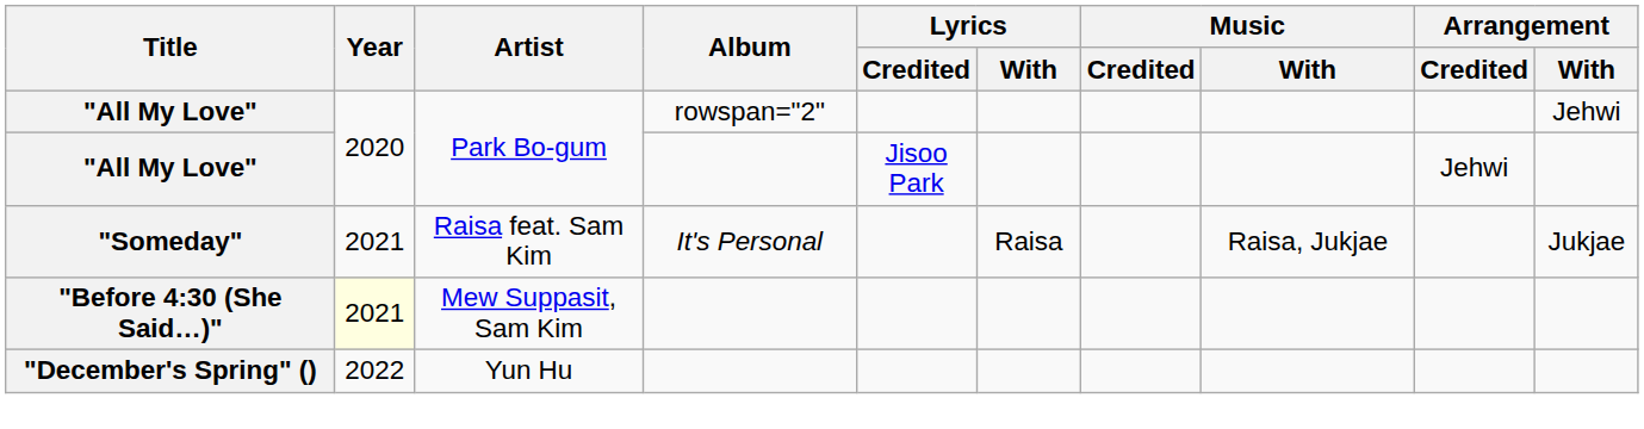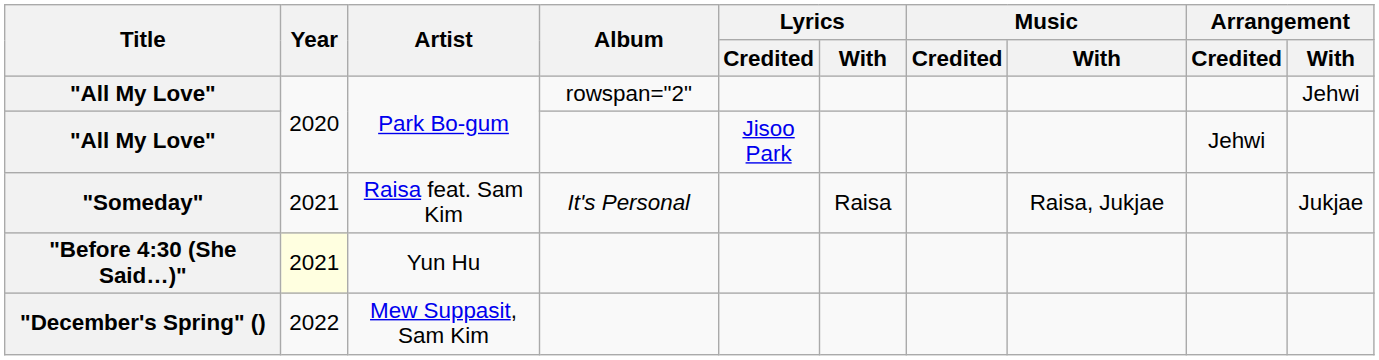"Before 4:30 (She Said…)" | Artist: Mew Suppasit, Sam Kim -> Yun Hu
"December's Spring" () | Artist: Yun Hu -> Mew Suppasit, Sam Kim
